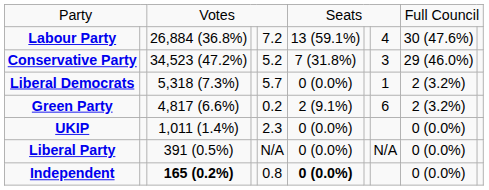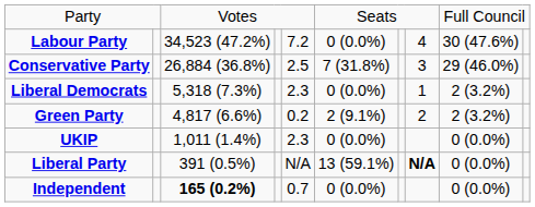Labour Party | column 3: 26,884 (36.8%) -> 34,523 (47.2%)
Labour Party | column 6: 13 (59.1%) -> 0 (0.0%)
Conservative Party | column 3: 34,523 (47.2%) -> 26,884 (36.8%)
Conservative Party | column 5: 5.2 -> 2.5
Liberal Democrats | column 5: 5.7 -> 2.3
Green Party | column 8: 6 -> 2
Liberal Party | column 6: 0 (0.0%) -> 13 (59.1%)
Liberal Party | column 8: normal -> bold
Independent | column 5: 0.8 -> 0.7
Independent | column 6: bold -> normal
